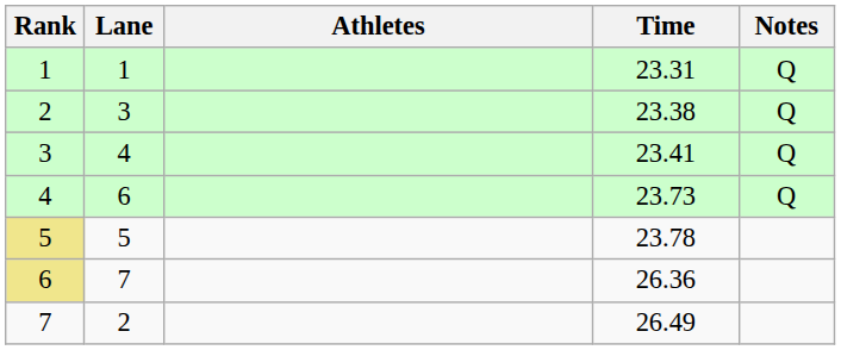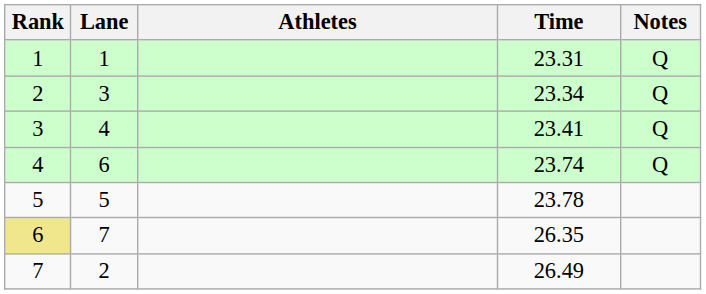row 3 | Time: 23.38 -> 23.34
row 5 | Time: 23.73 -> 23.74
row 6 | Rank: khaki background -> no background
row 7 | Time: 26.36 -> 26.35
